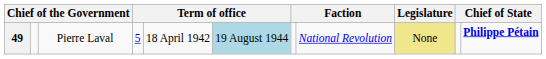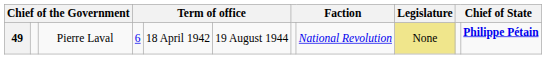49 | column 4: 5 -> 6
49 | column 6: lightblue background -> no background
